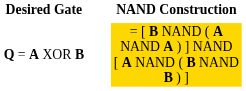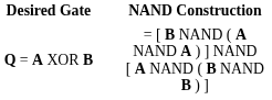Q = A XOR B | NAND Construction: gold background -> no background
